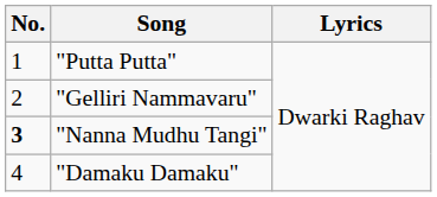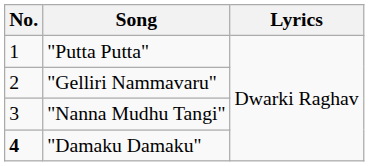"Nanna Mudhu Tangi" | No.: bold -> normal
"Damaku Damaku" | No.: normal -> bold
